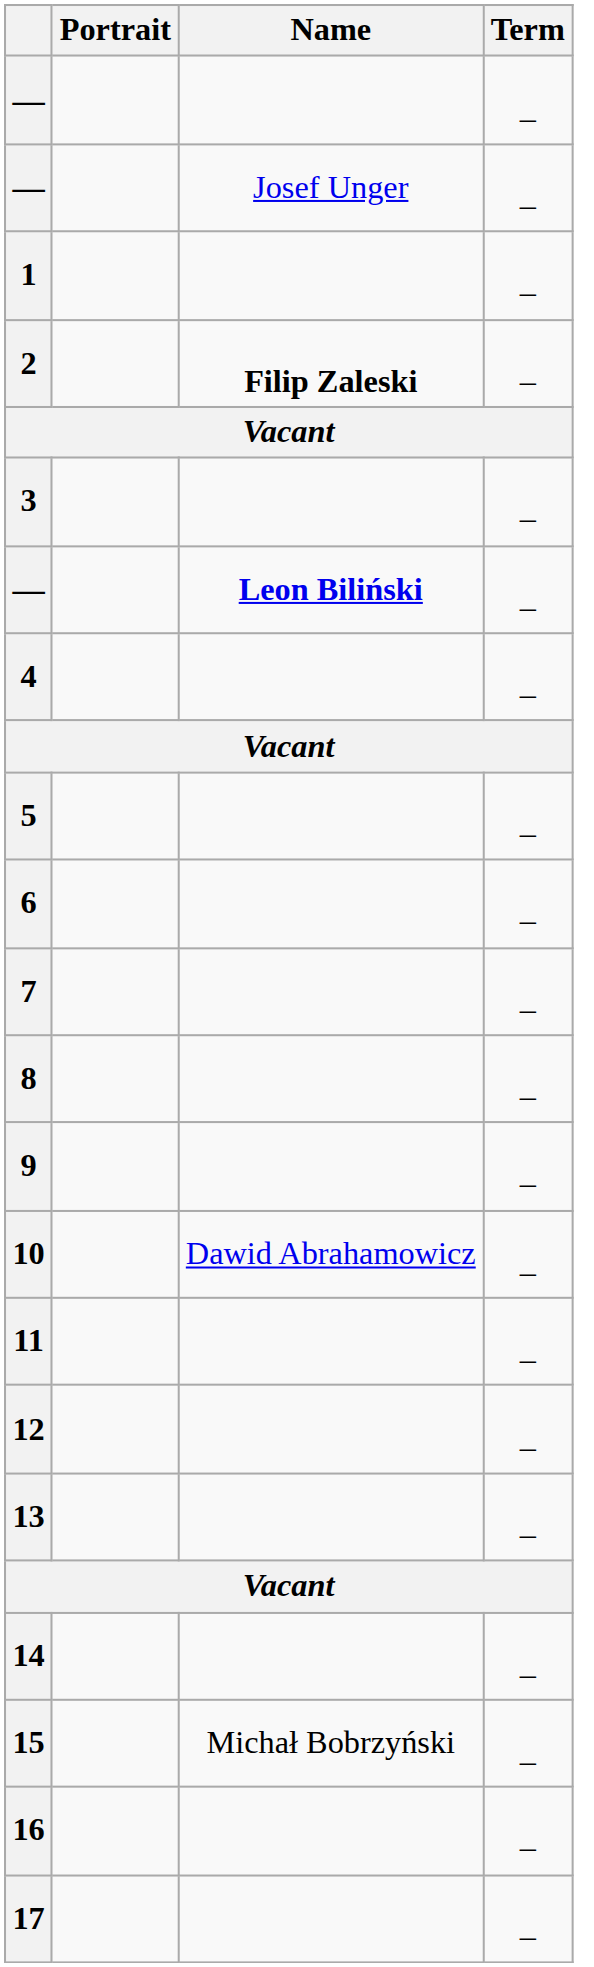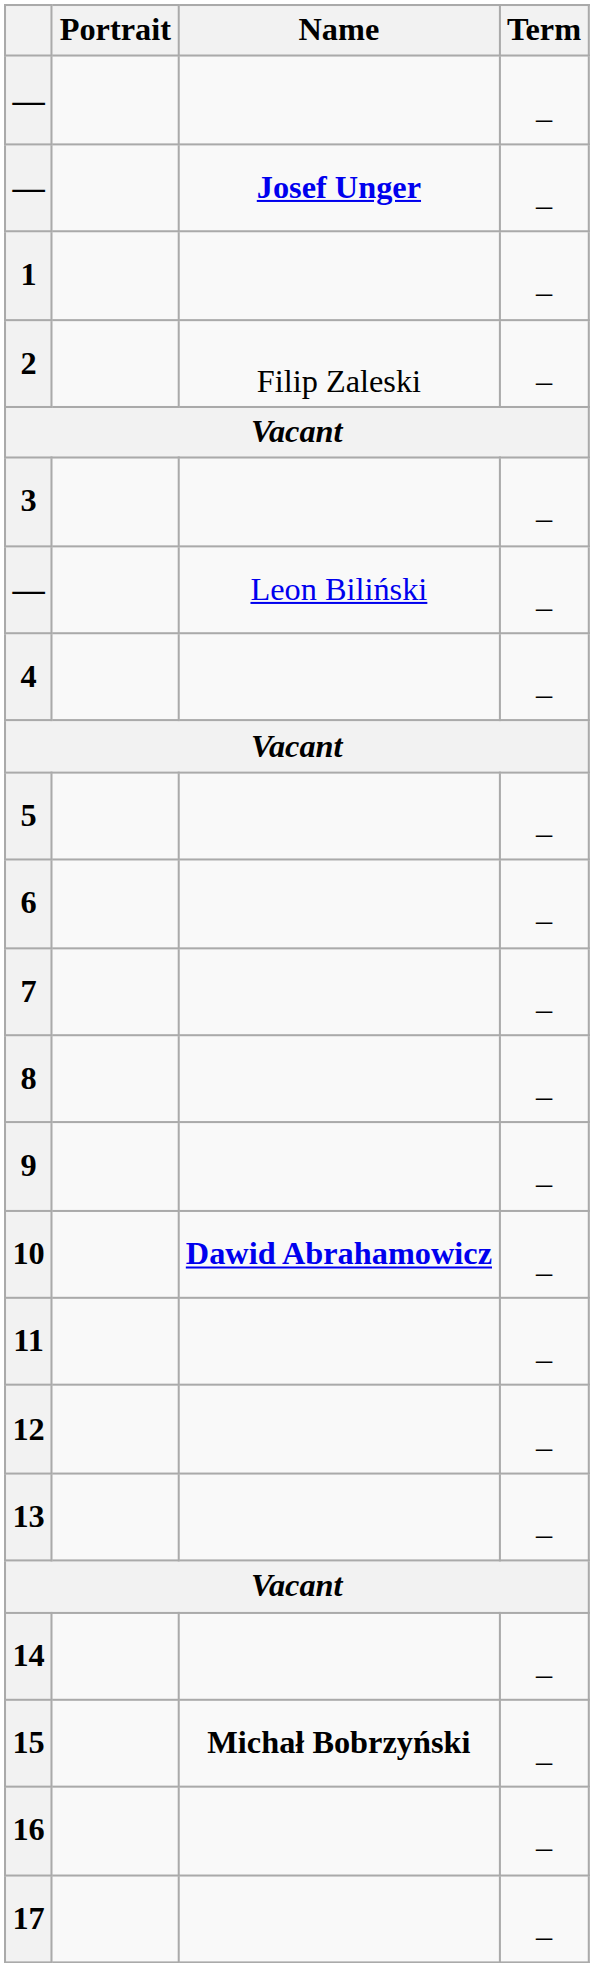— / Josef Unger | Name: normal -> bold
2 | Name: bold -> normal
— / Leon Biliński | Name: bold -> normal
10 | Name: normal -> bold
15 | Name: normal -> bold
